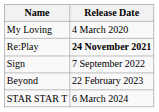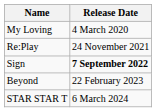Re:Play | Release Date: bold -> normal
Sign | Release Date: normal -> bold
